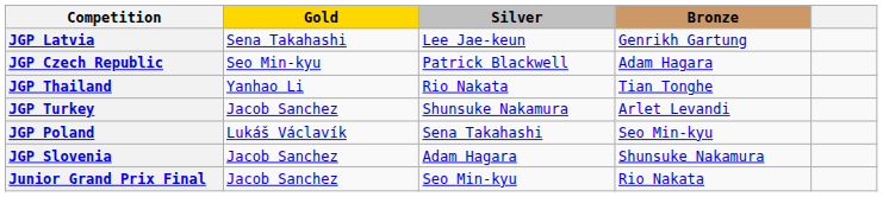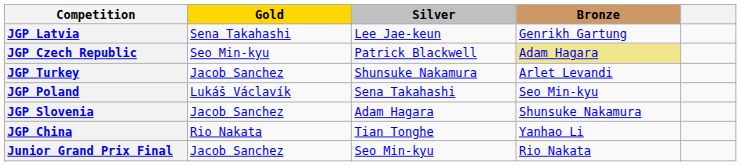JGP Czech Republic | Bronze: no background -> khaki background
- row: JGP Thailand | Yanhao Li | Rio Nakata | Tian Tonghe
+ row: JGP China | Rio Nakata | Tian Tonghe | Yanhao Li
